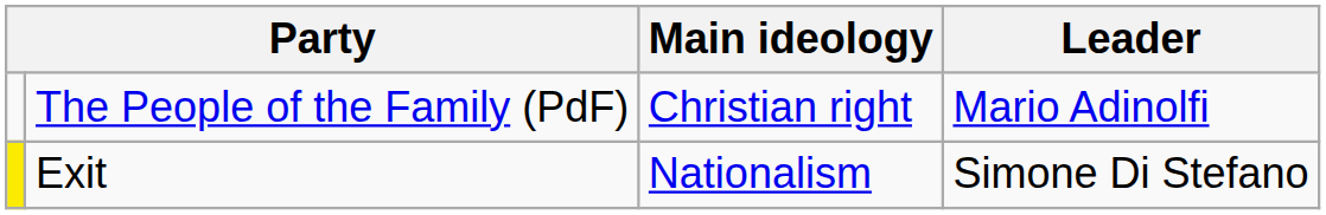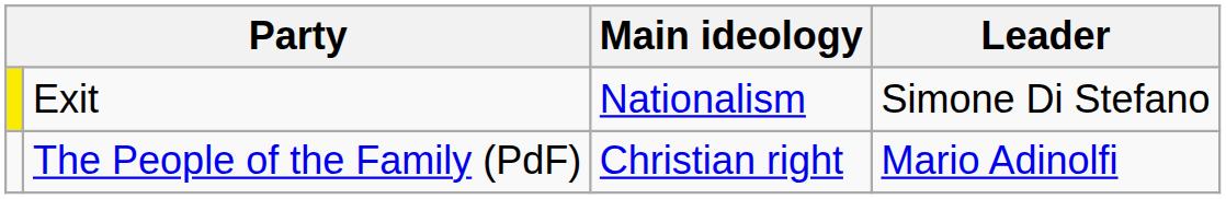rows swapped: The People of the Family (PdF) <-> Exit
